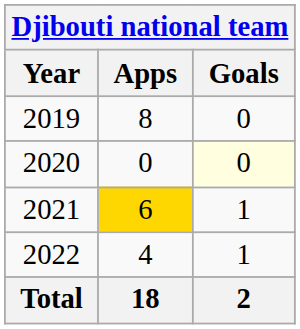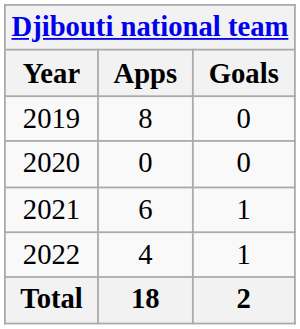2020 | Goals: lightyellow background -> no background
2021 | Apps: gold background -> no background
